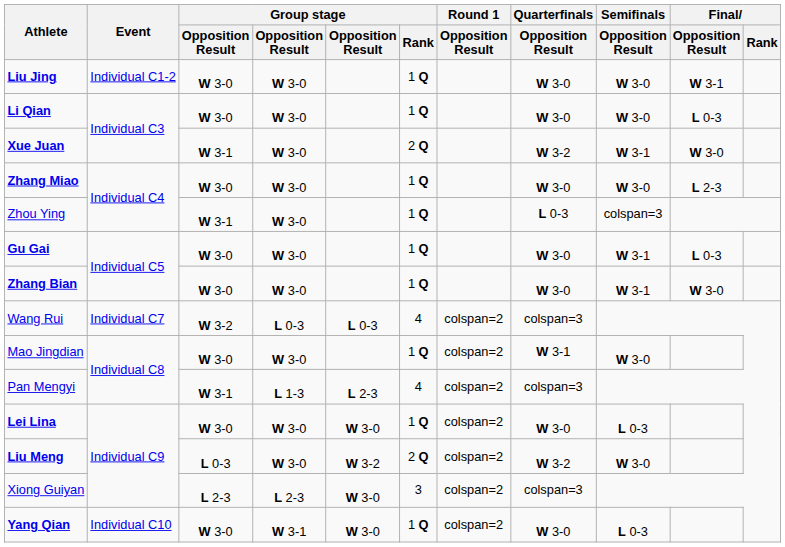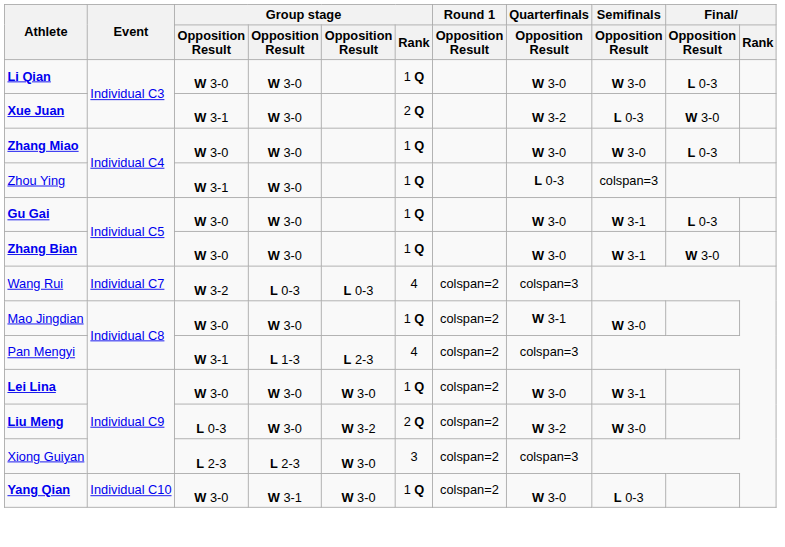- row: Liu Jing | Individual C1-2 | W 3-0 | W 3-0 | 1 Q | W 3-0 | W 3-0 | W 3-1
Xue Juan | Semifinals / Opposition Result: W 3-1 -> L 0-3
Zhang Miao | Final / Opposition Result: L 2-3 -> L 0-3
Lei Lina | Semifinals / Opposition Result: L 0-3 -> W 3-1
